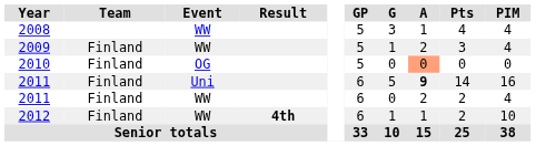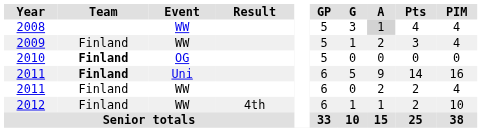2008 | A: no background -> lightgrey background
2010 | Team: normal -> bold
2010 | A: lightsalmon background -> no background
2011 / Uni | Team: normal -> bold
2011 / Uni | A: bold -> normal
2012 | Result: bold -> normal
